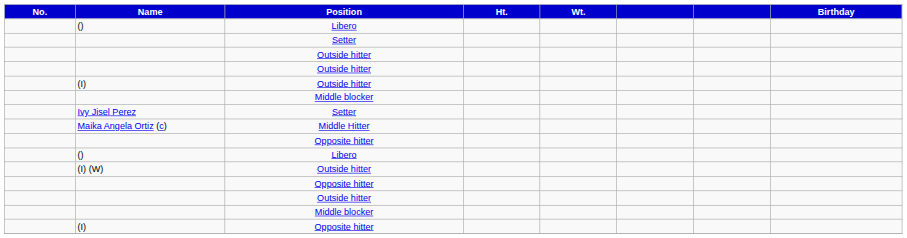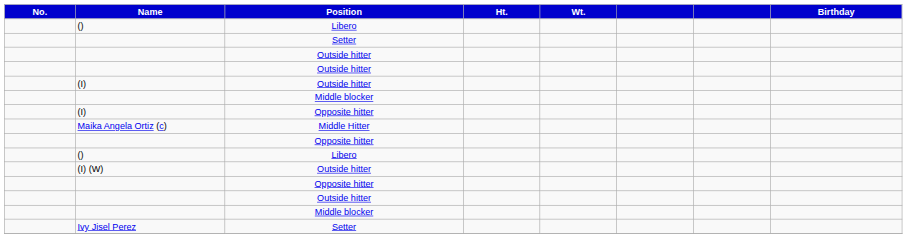rows swapped: Ivy Jisel Perez <-> (I) / Opposite hitter
